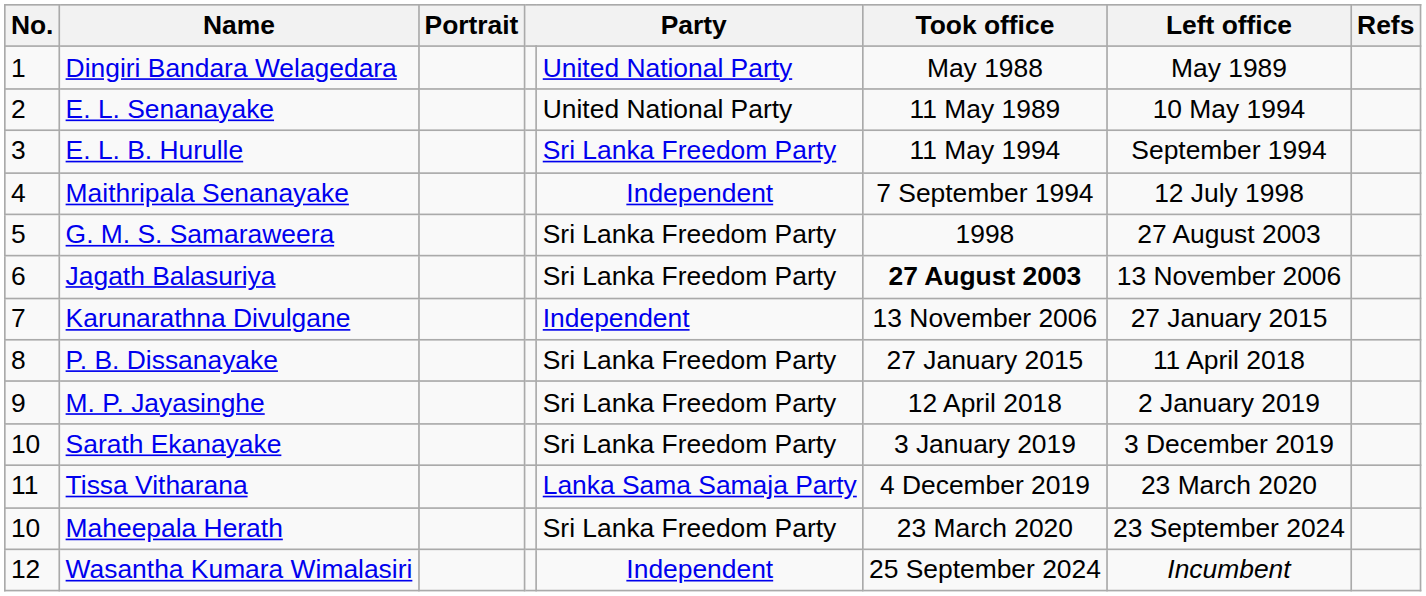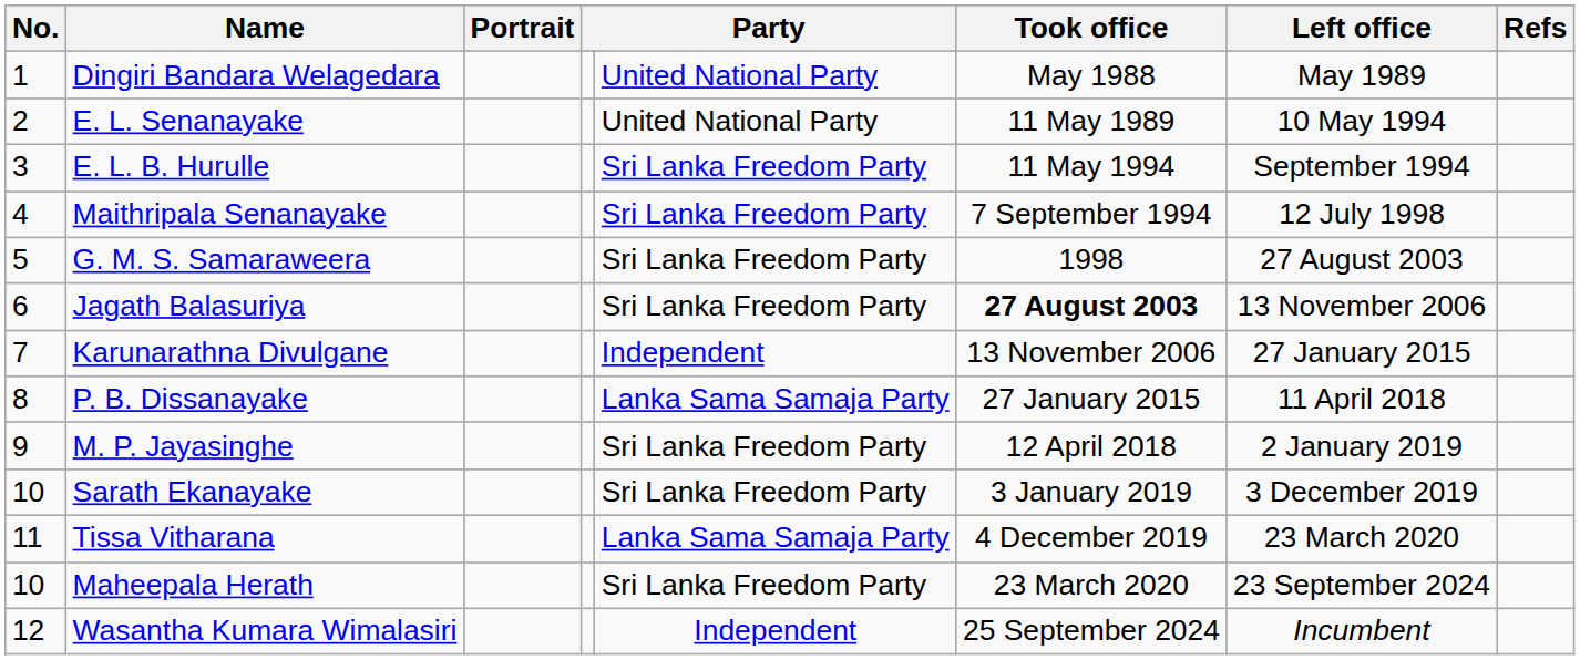Maithripala Senanayake | column 5: Independent -> Sri Lanka Freedom Party
P. B. Dissanayake | column 5: Sri Lanka Freedom Party -> Lanka Sama Samaja Party
